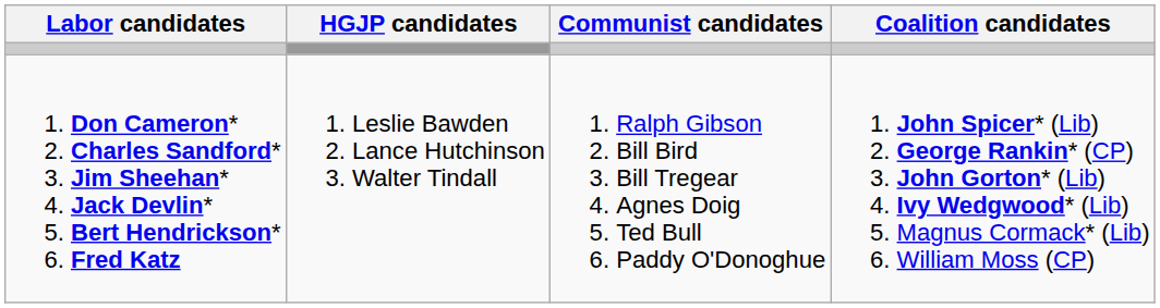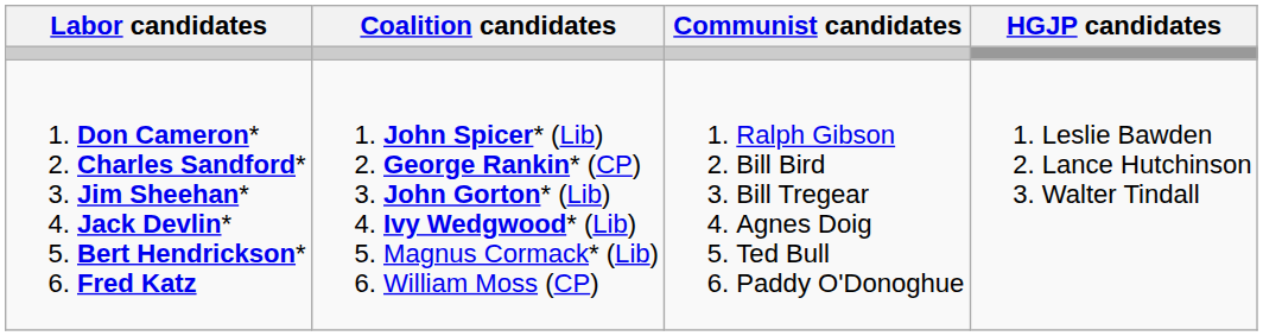columns swapped: Coalition candidates <-> HGJP candidates
